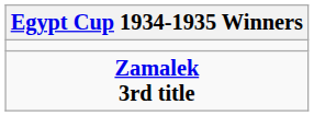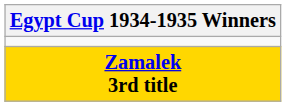row 3 | column 1: no background -> gold background
